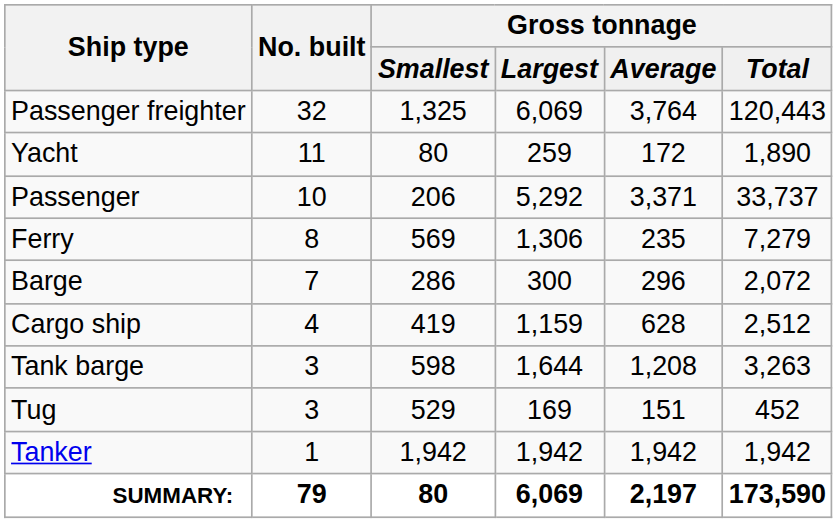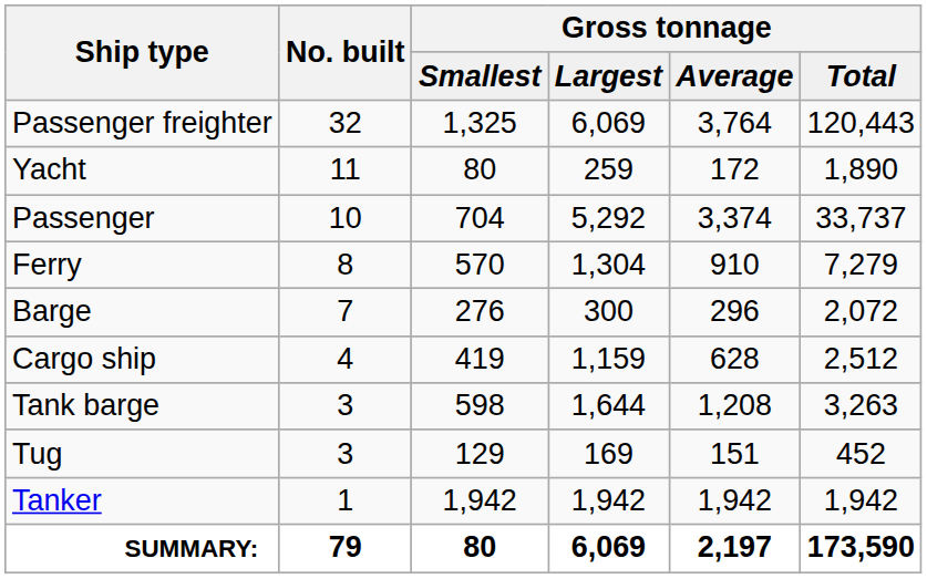Passenger | column 3: 206 -> 704
Passenger | column 5: 3,371 -> 3,374
Ferry | column 3: 569 -> 570
Ferry | column 4: 1,306 -> 1,304
Ferry | column 5: 235 -> 910
Barge | column 3: 286 -> 276
Tug | column 3: 529 -> 129
